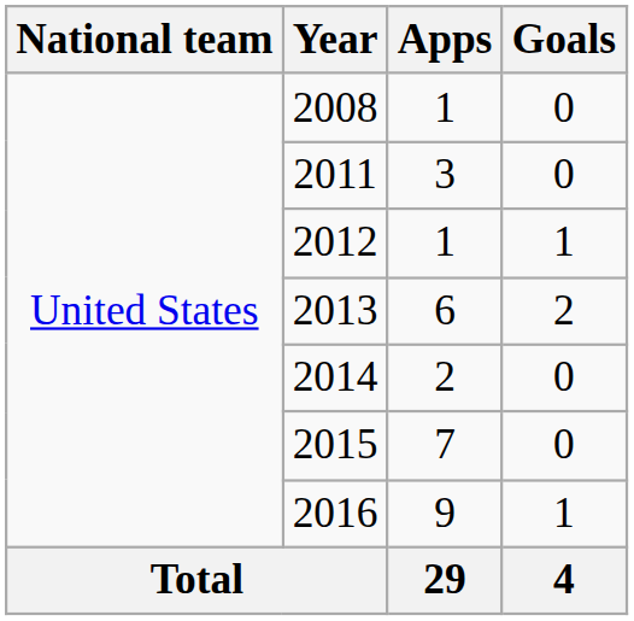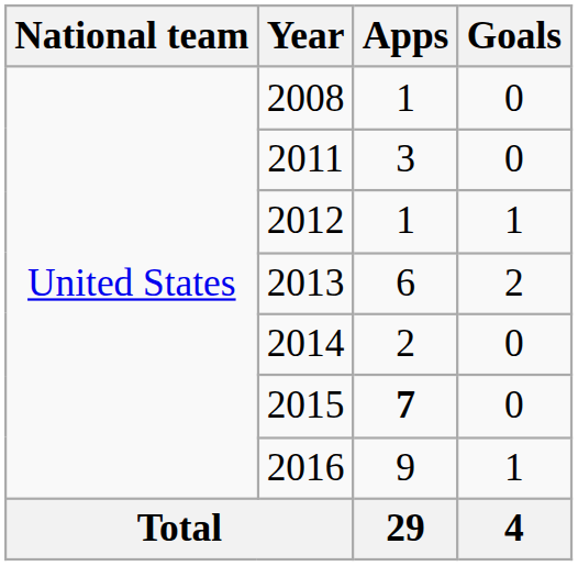2015 | Apps: normal -> bold
